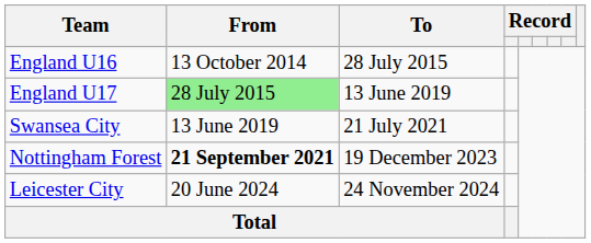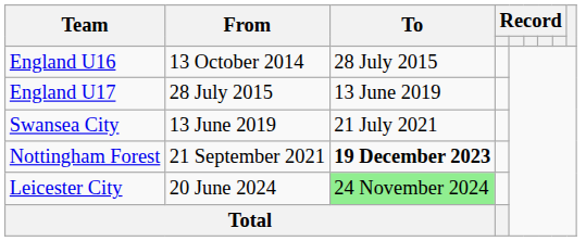England U17 | From: lightgreen background -> no background
Nottingham Forest | From: bold -> normal
Nottingham Forest | To: normal -> bold
Leicester City | To: no background -> lightgreen background
